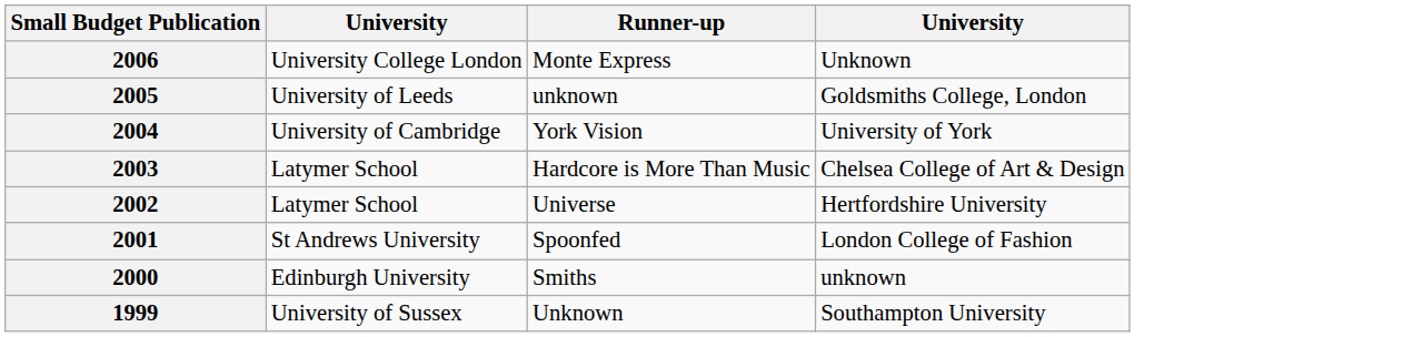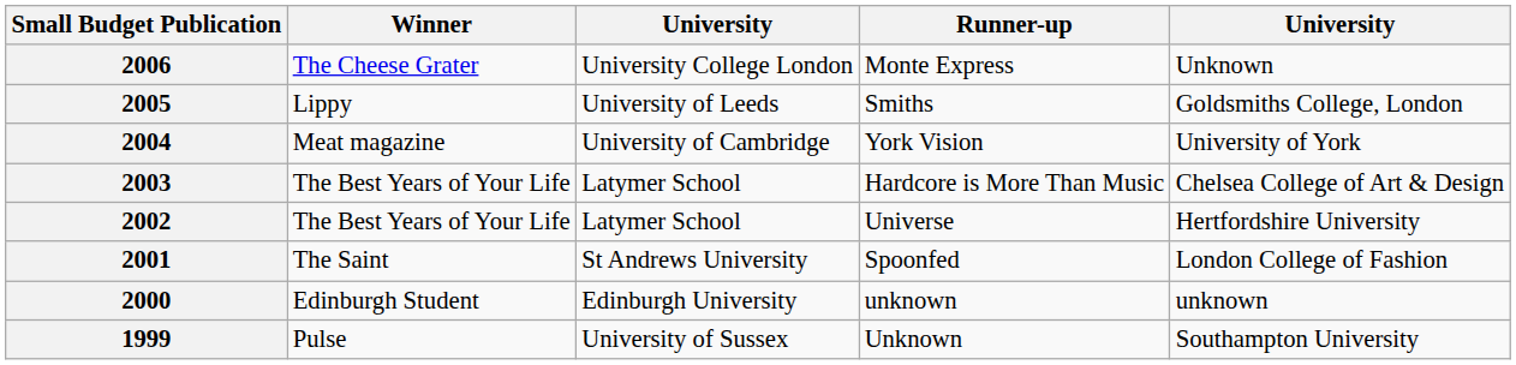+ column: Winner | The Cheese Grater | Lippy | Meat magazine | The Best Years of Your Life | The Best Years of Your Life | The Saint | Edinburgh Student | Pulse
2005 | Runner-up: unknown -> Smiths
2000 | Runner-up: Smiths -> unknown
